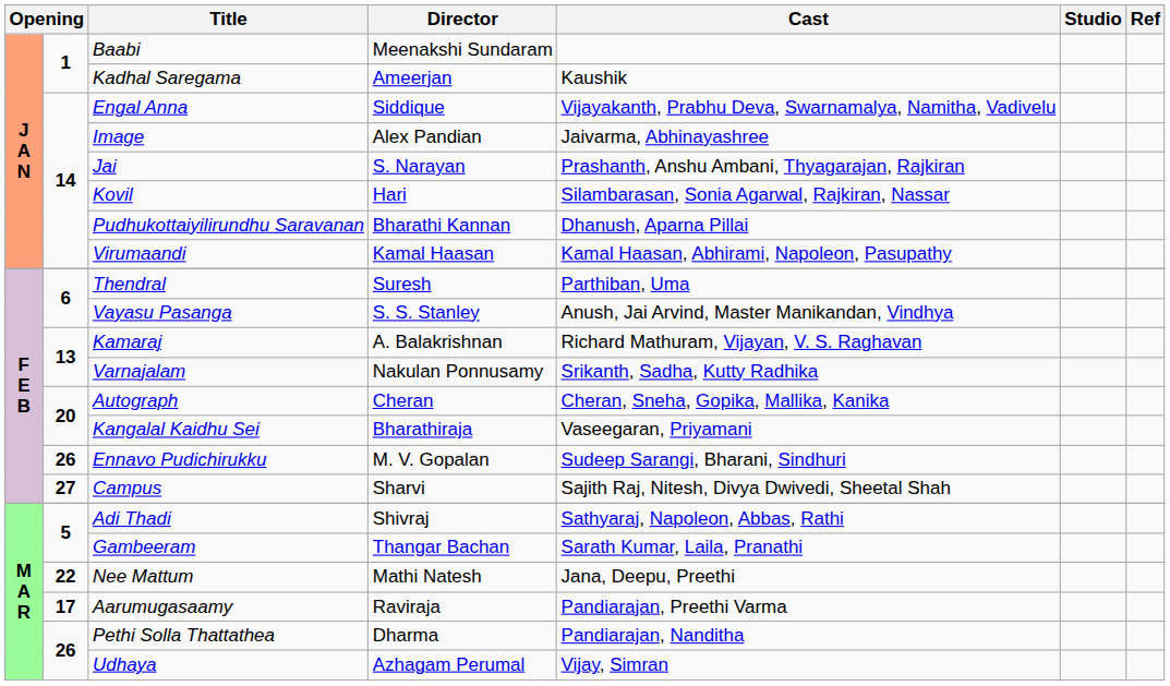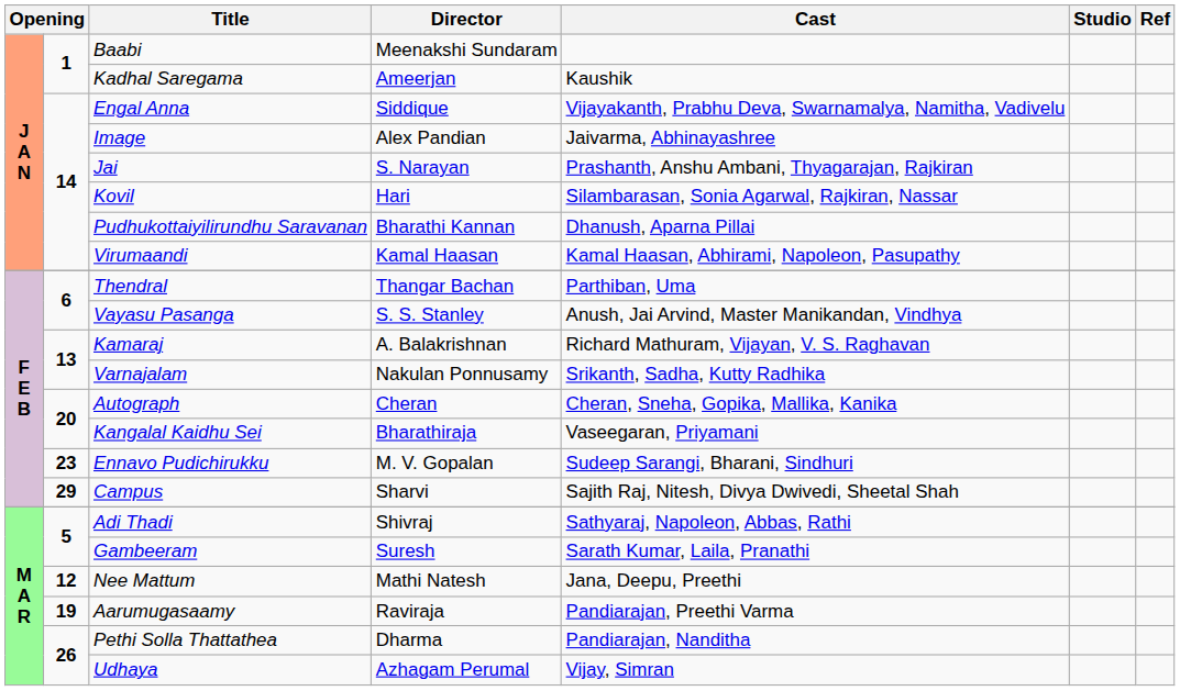Thendral | Director: Suresh -> Thangar Bachan
Ennavo Pudichirukku | column 2: 26 -> 23
Campus | column 2: 27 -> 29
Gambeeram | Director: Thangar Bachan -> Suresh
Nee Mattum | column 2: 22 -> 12
Aarumugasaamy | column 2: 17 -> 19
